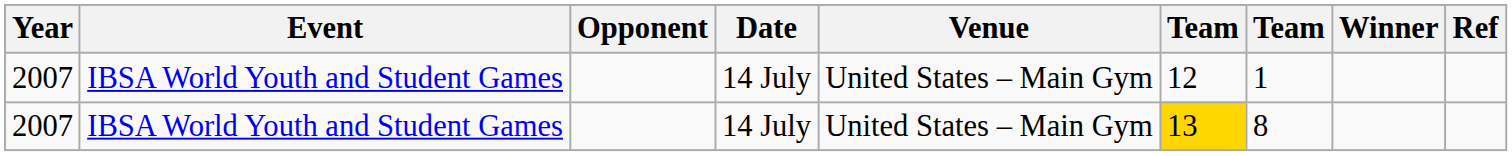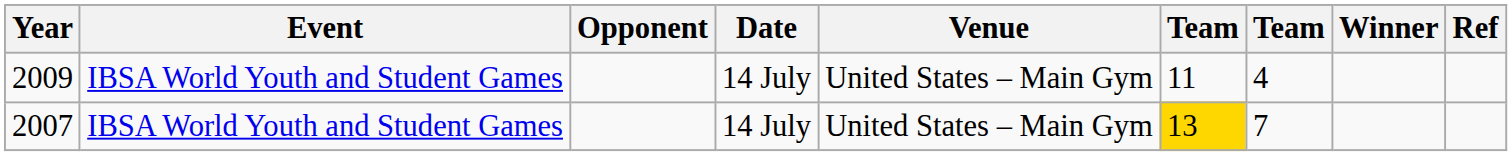row 2 | Year: 2007 -> 2009
row 2 | column 6: 12 -> 11
row 2 | column 7: 1 -> 4
row 3 | column 7: 8 -> 7
